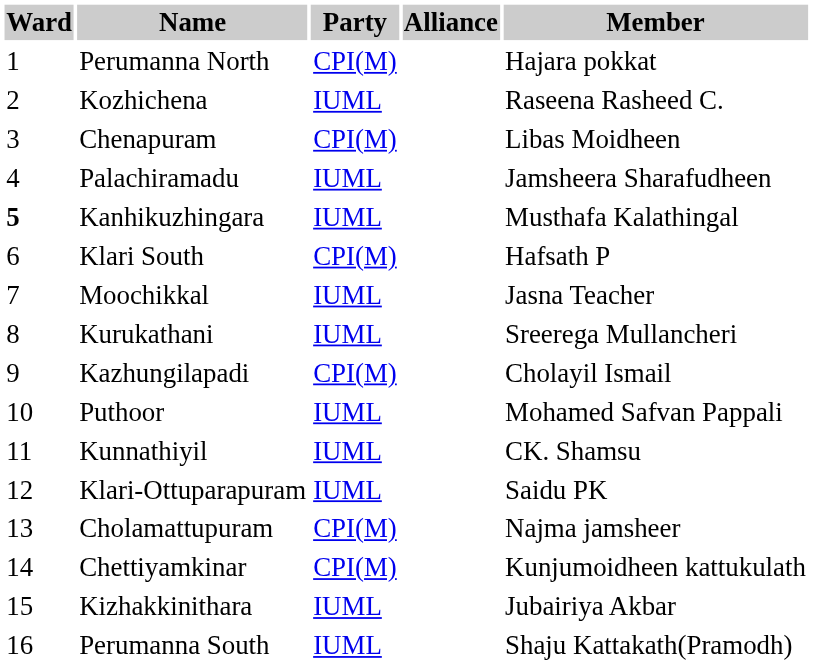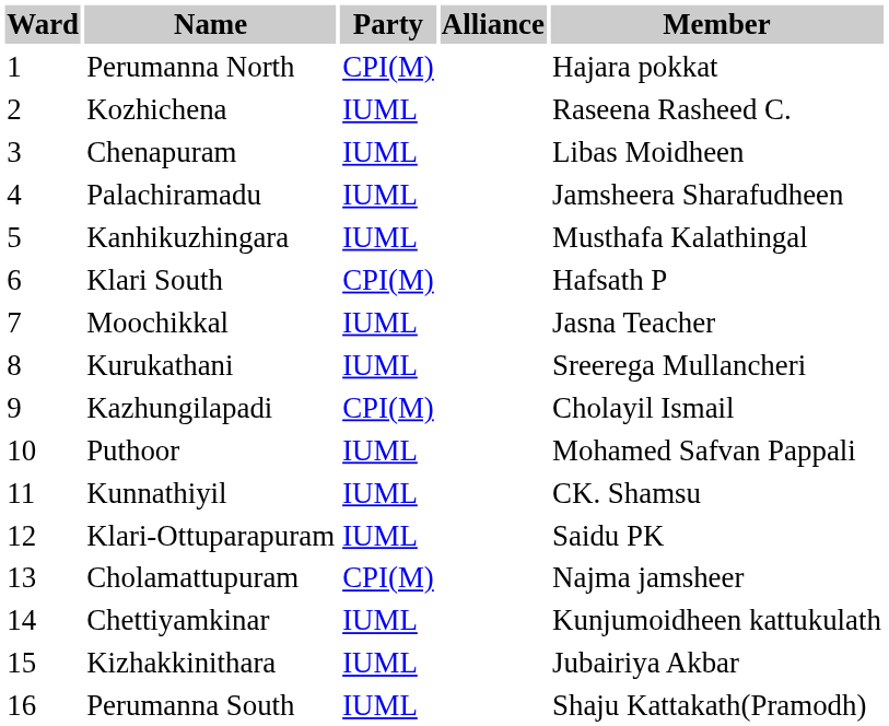Chenapuram | Party: CPI(M) -> IUML
Kanhikuzhingara | Ward: bold -> normal
Chettiyamkinar | Party: CPI(M) -> IUML
